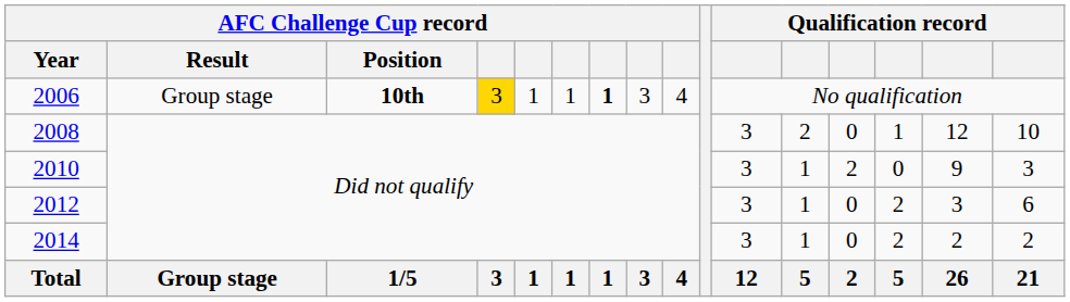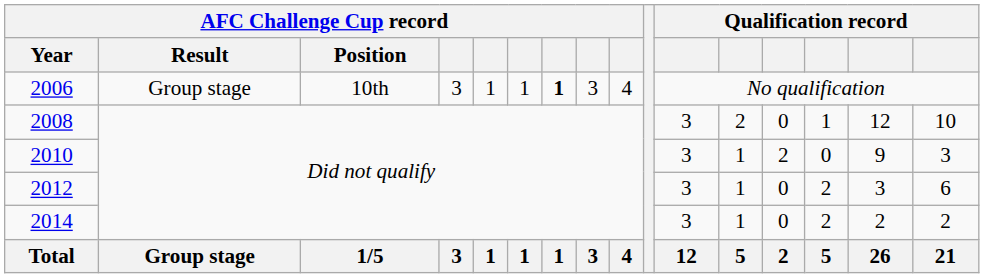2006 | AFC Challenge Cup record / Position: bold -> normal
2006 | column 4: gold background -> no background
